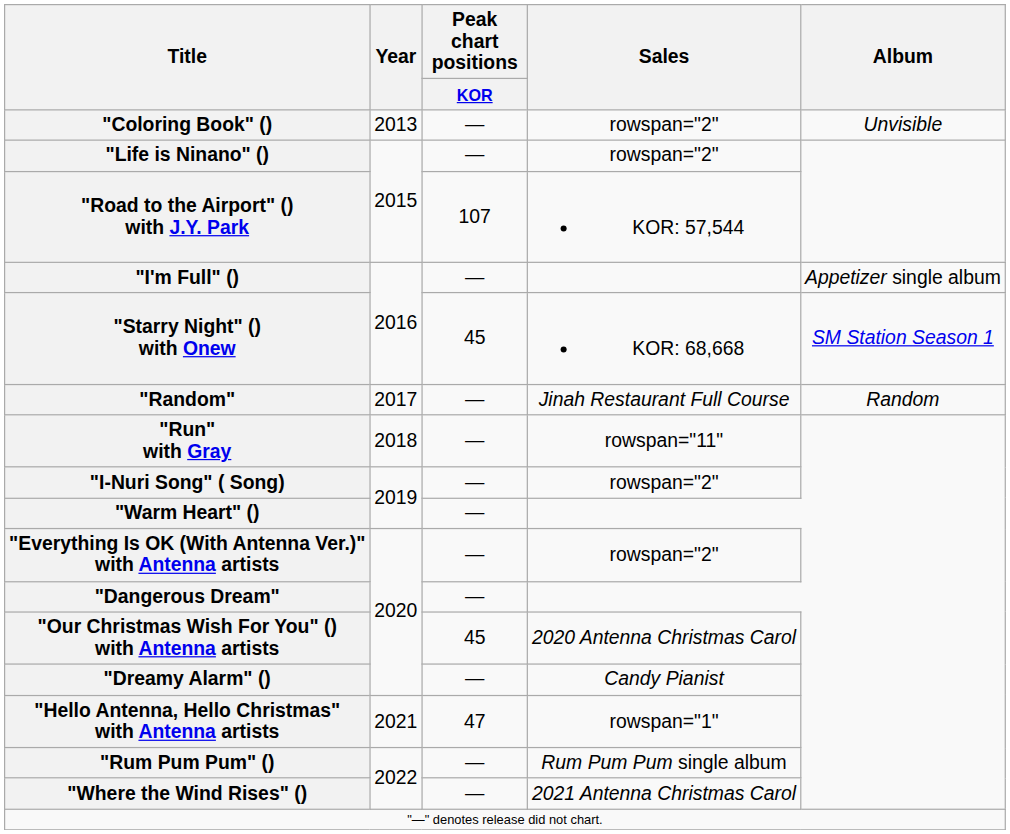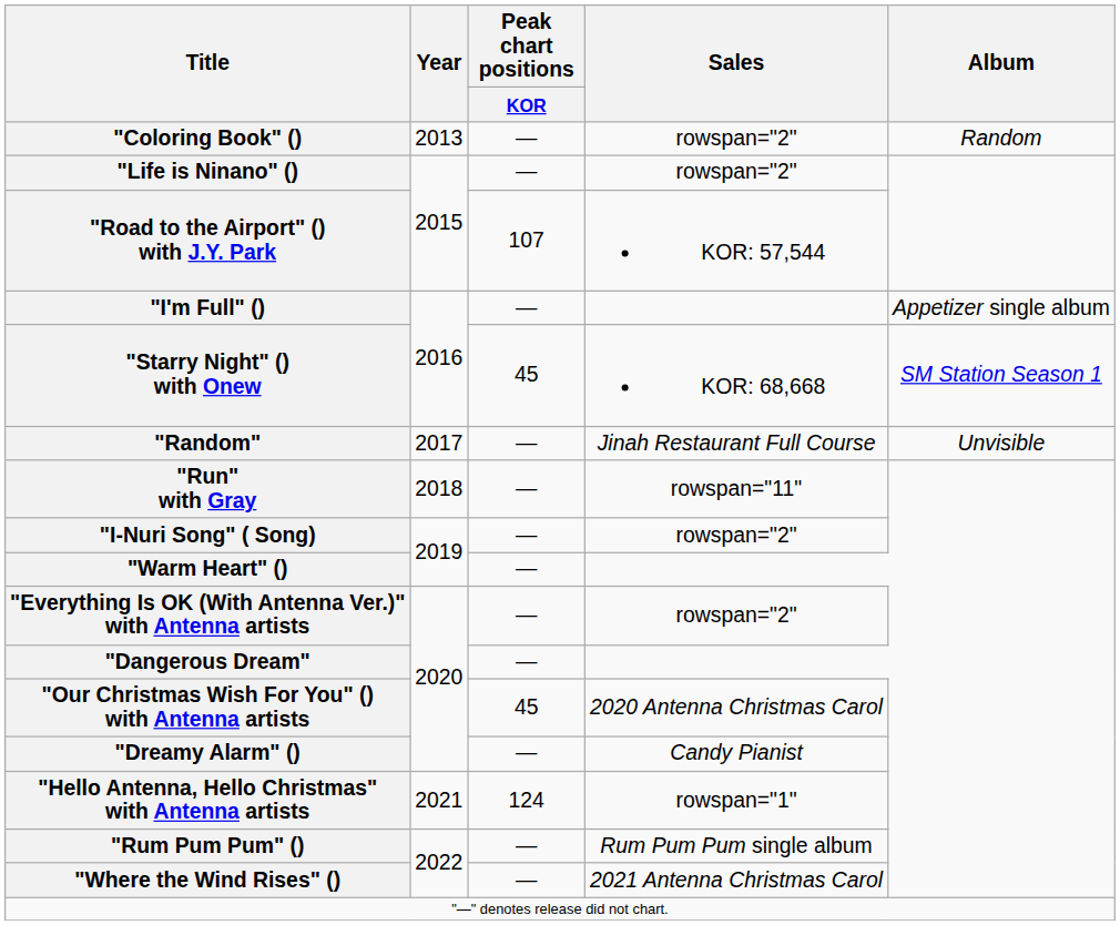"Coloring Book" () | Album: Unvisible -> Random
"Random" | Album: Random -> Unvisible
"Hello Antenna, Hello Christmas" with Antenna artists | Peak chart positions / KOR: 47 -> 124
